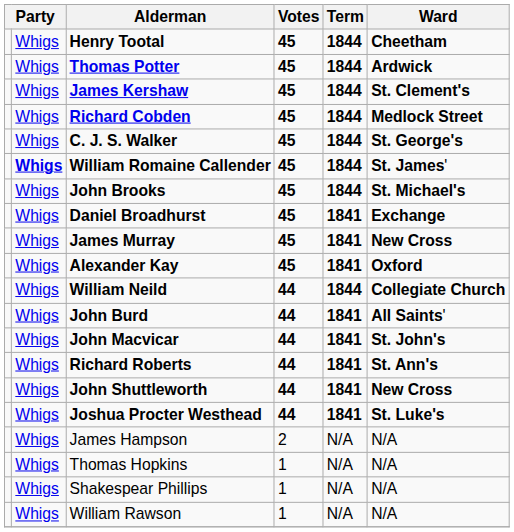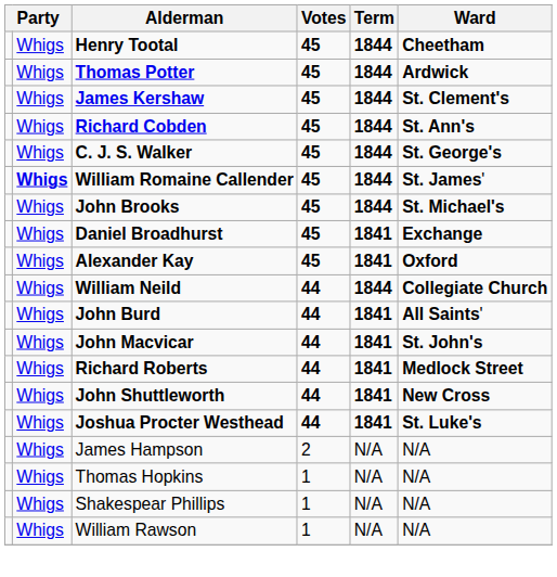Richard Cobden | Ward: Medlock Street -> St. Ann's
- row: Whigs | James Murray | 45 | 1841 | New Cross
Richard Roberts | Ward: St. Ann's -> Medlock Street
